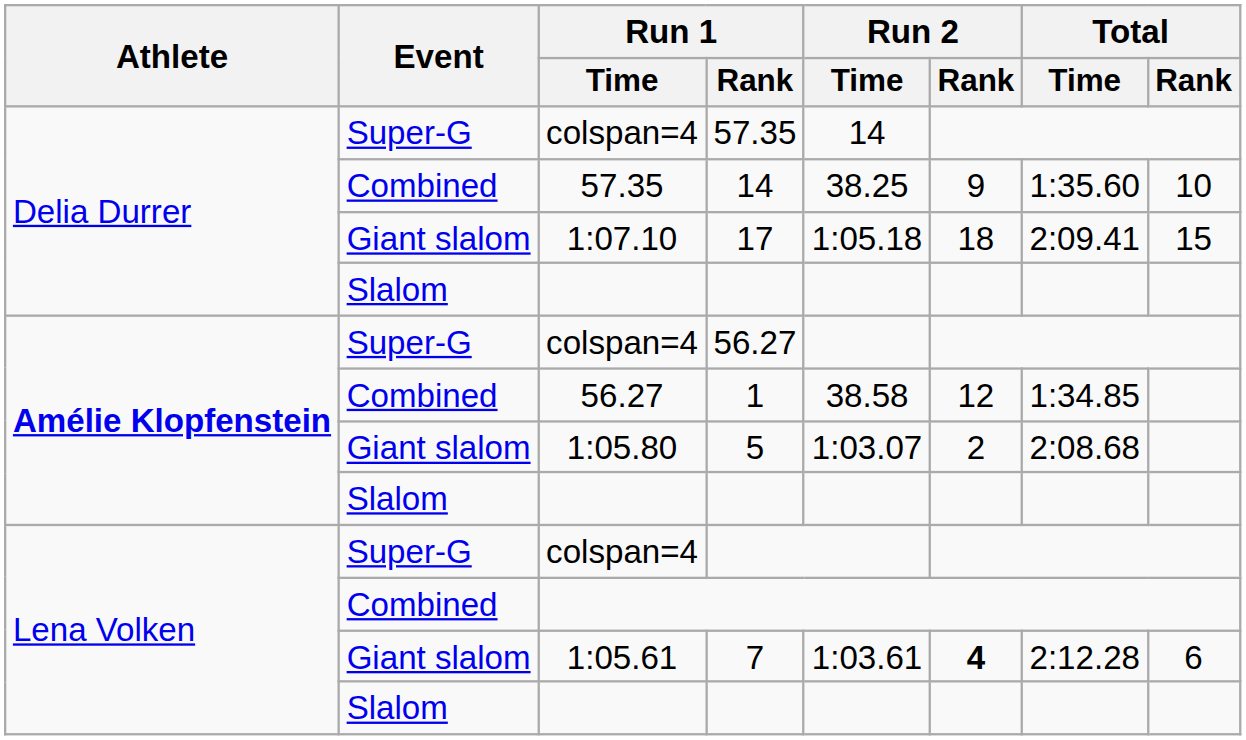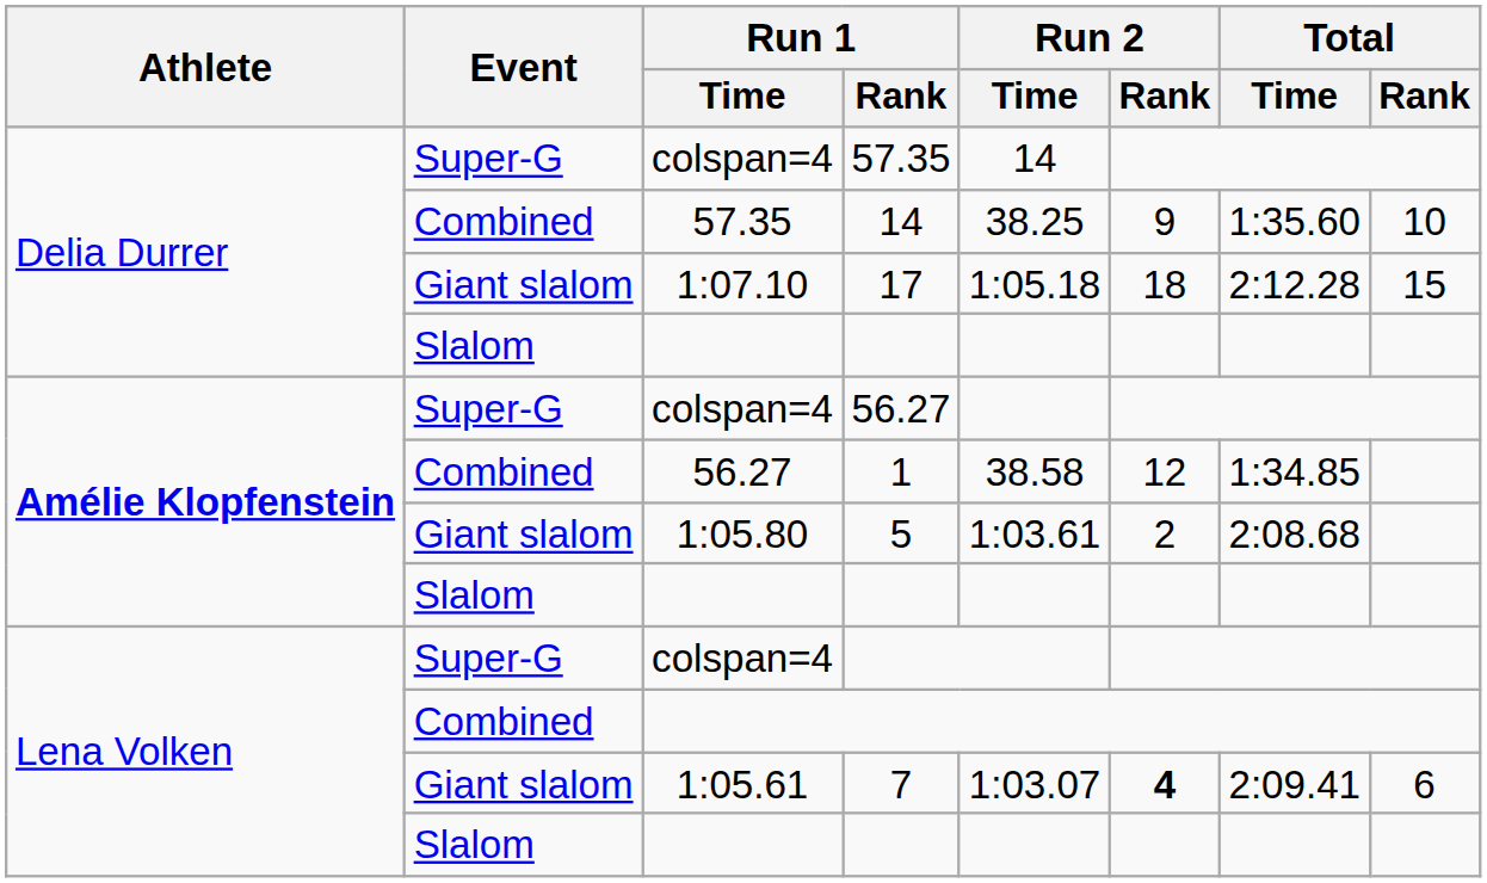17 | Total / Time: 2:09.41 -> 2:12.28
5 | Run 2 / Time: 1:03.07 -> 1:03.61
7 | Run 2 / Time: 1:03.61 -> 1:03.07
7 | Total / Time: 2:12.28 -> 2:09.41
